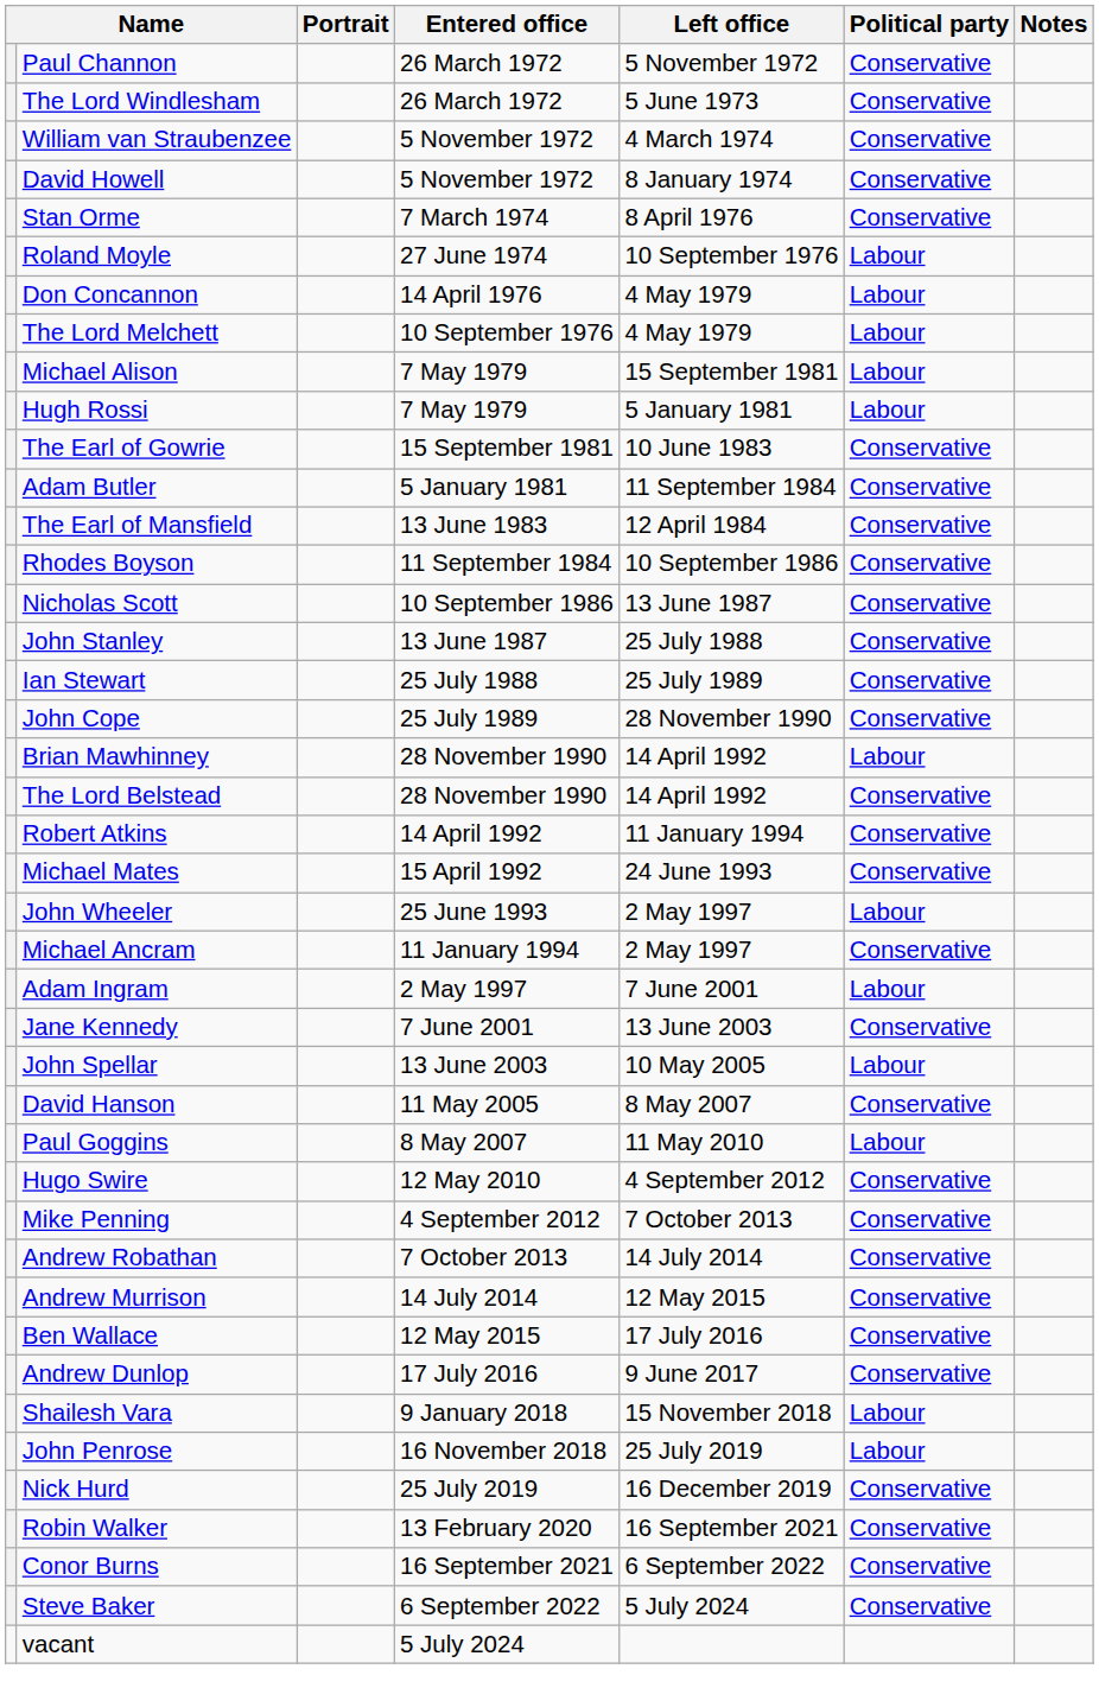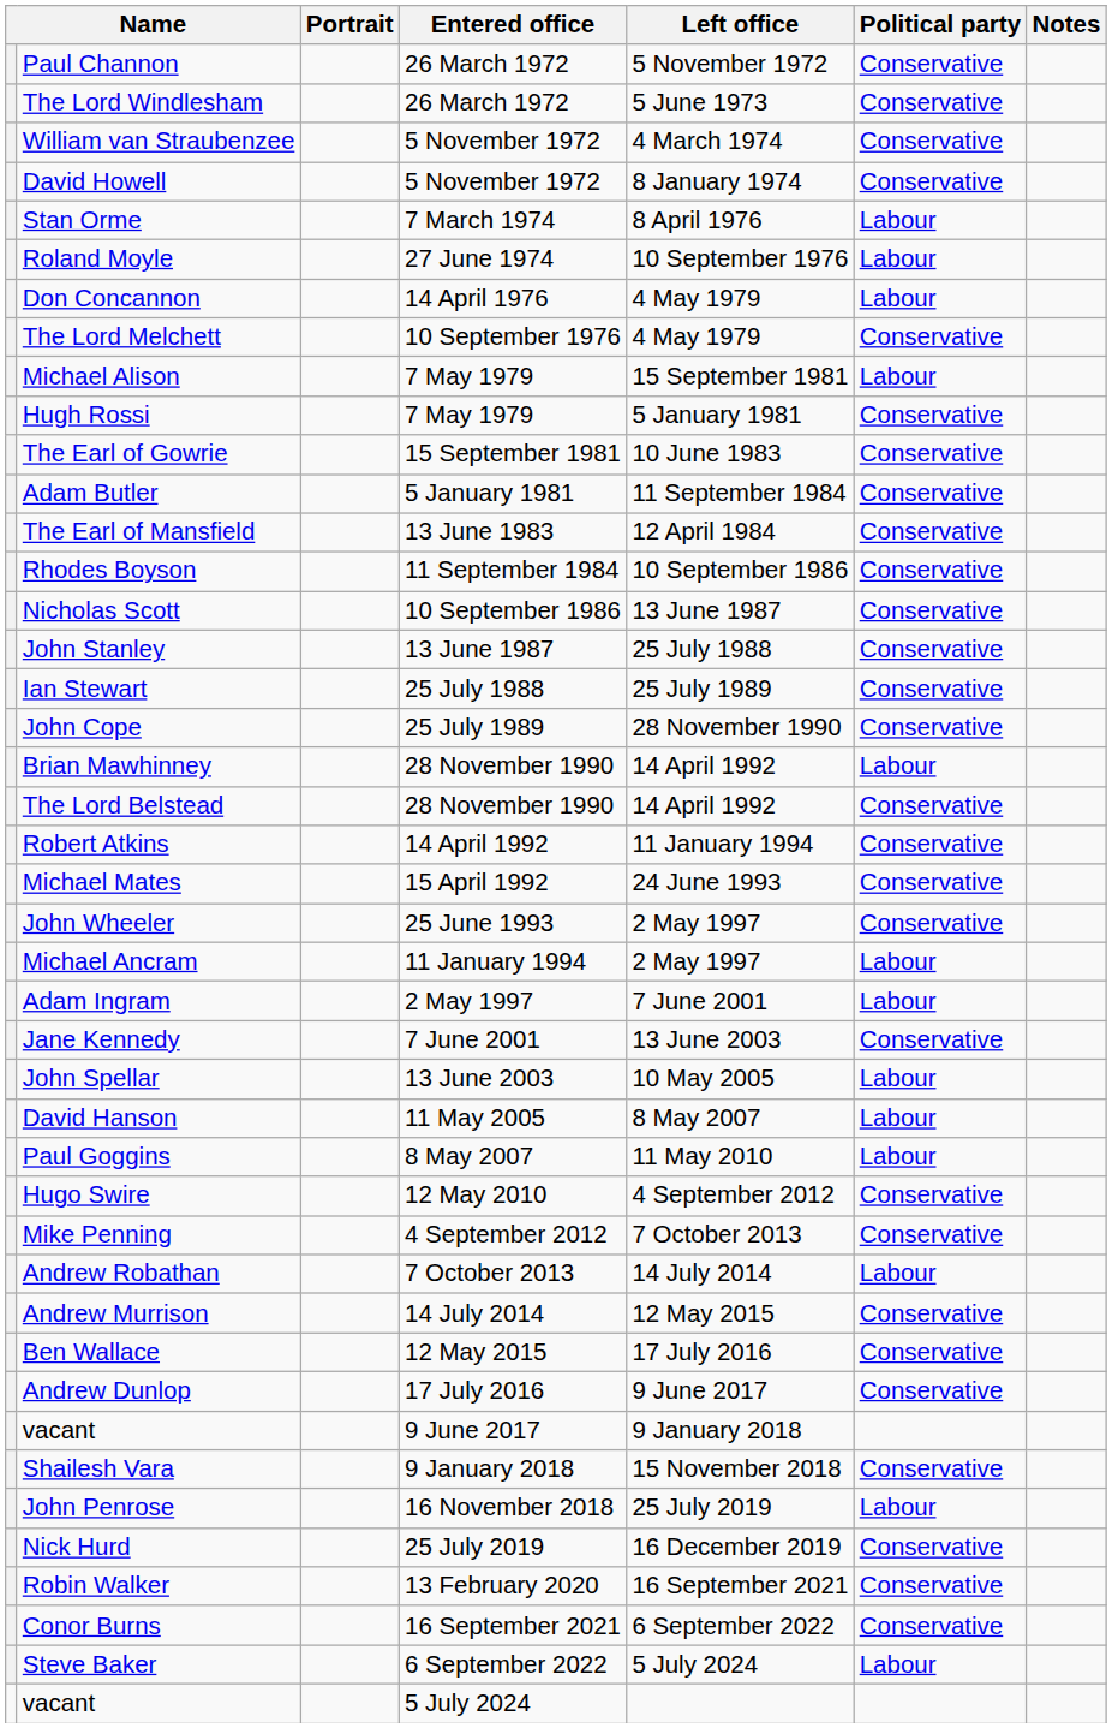Stan Orme | Political party: Conservative -> Labour
The Lord Melchett | Political party: Labour -> Conservative
Hugh Rossi | Political party: Labour -> Conservative
John Wheeler | Political party: Labour -> Conservative
Michael Ancram | Political party: Conservative -> Labour
David Hanson | Political party: Conservative -> Labour
Andrew Robathan | Political party: Conservative -> Labour
+ row: vacant | 9 June 2017 | 9 January 2018
Shailesh Vara | Political party: Labour -> Conservative
Steve Baker | Political party: Conservative -> Labour
